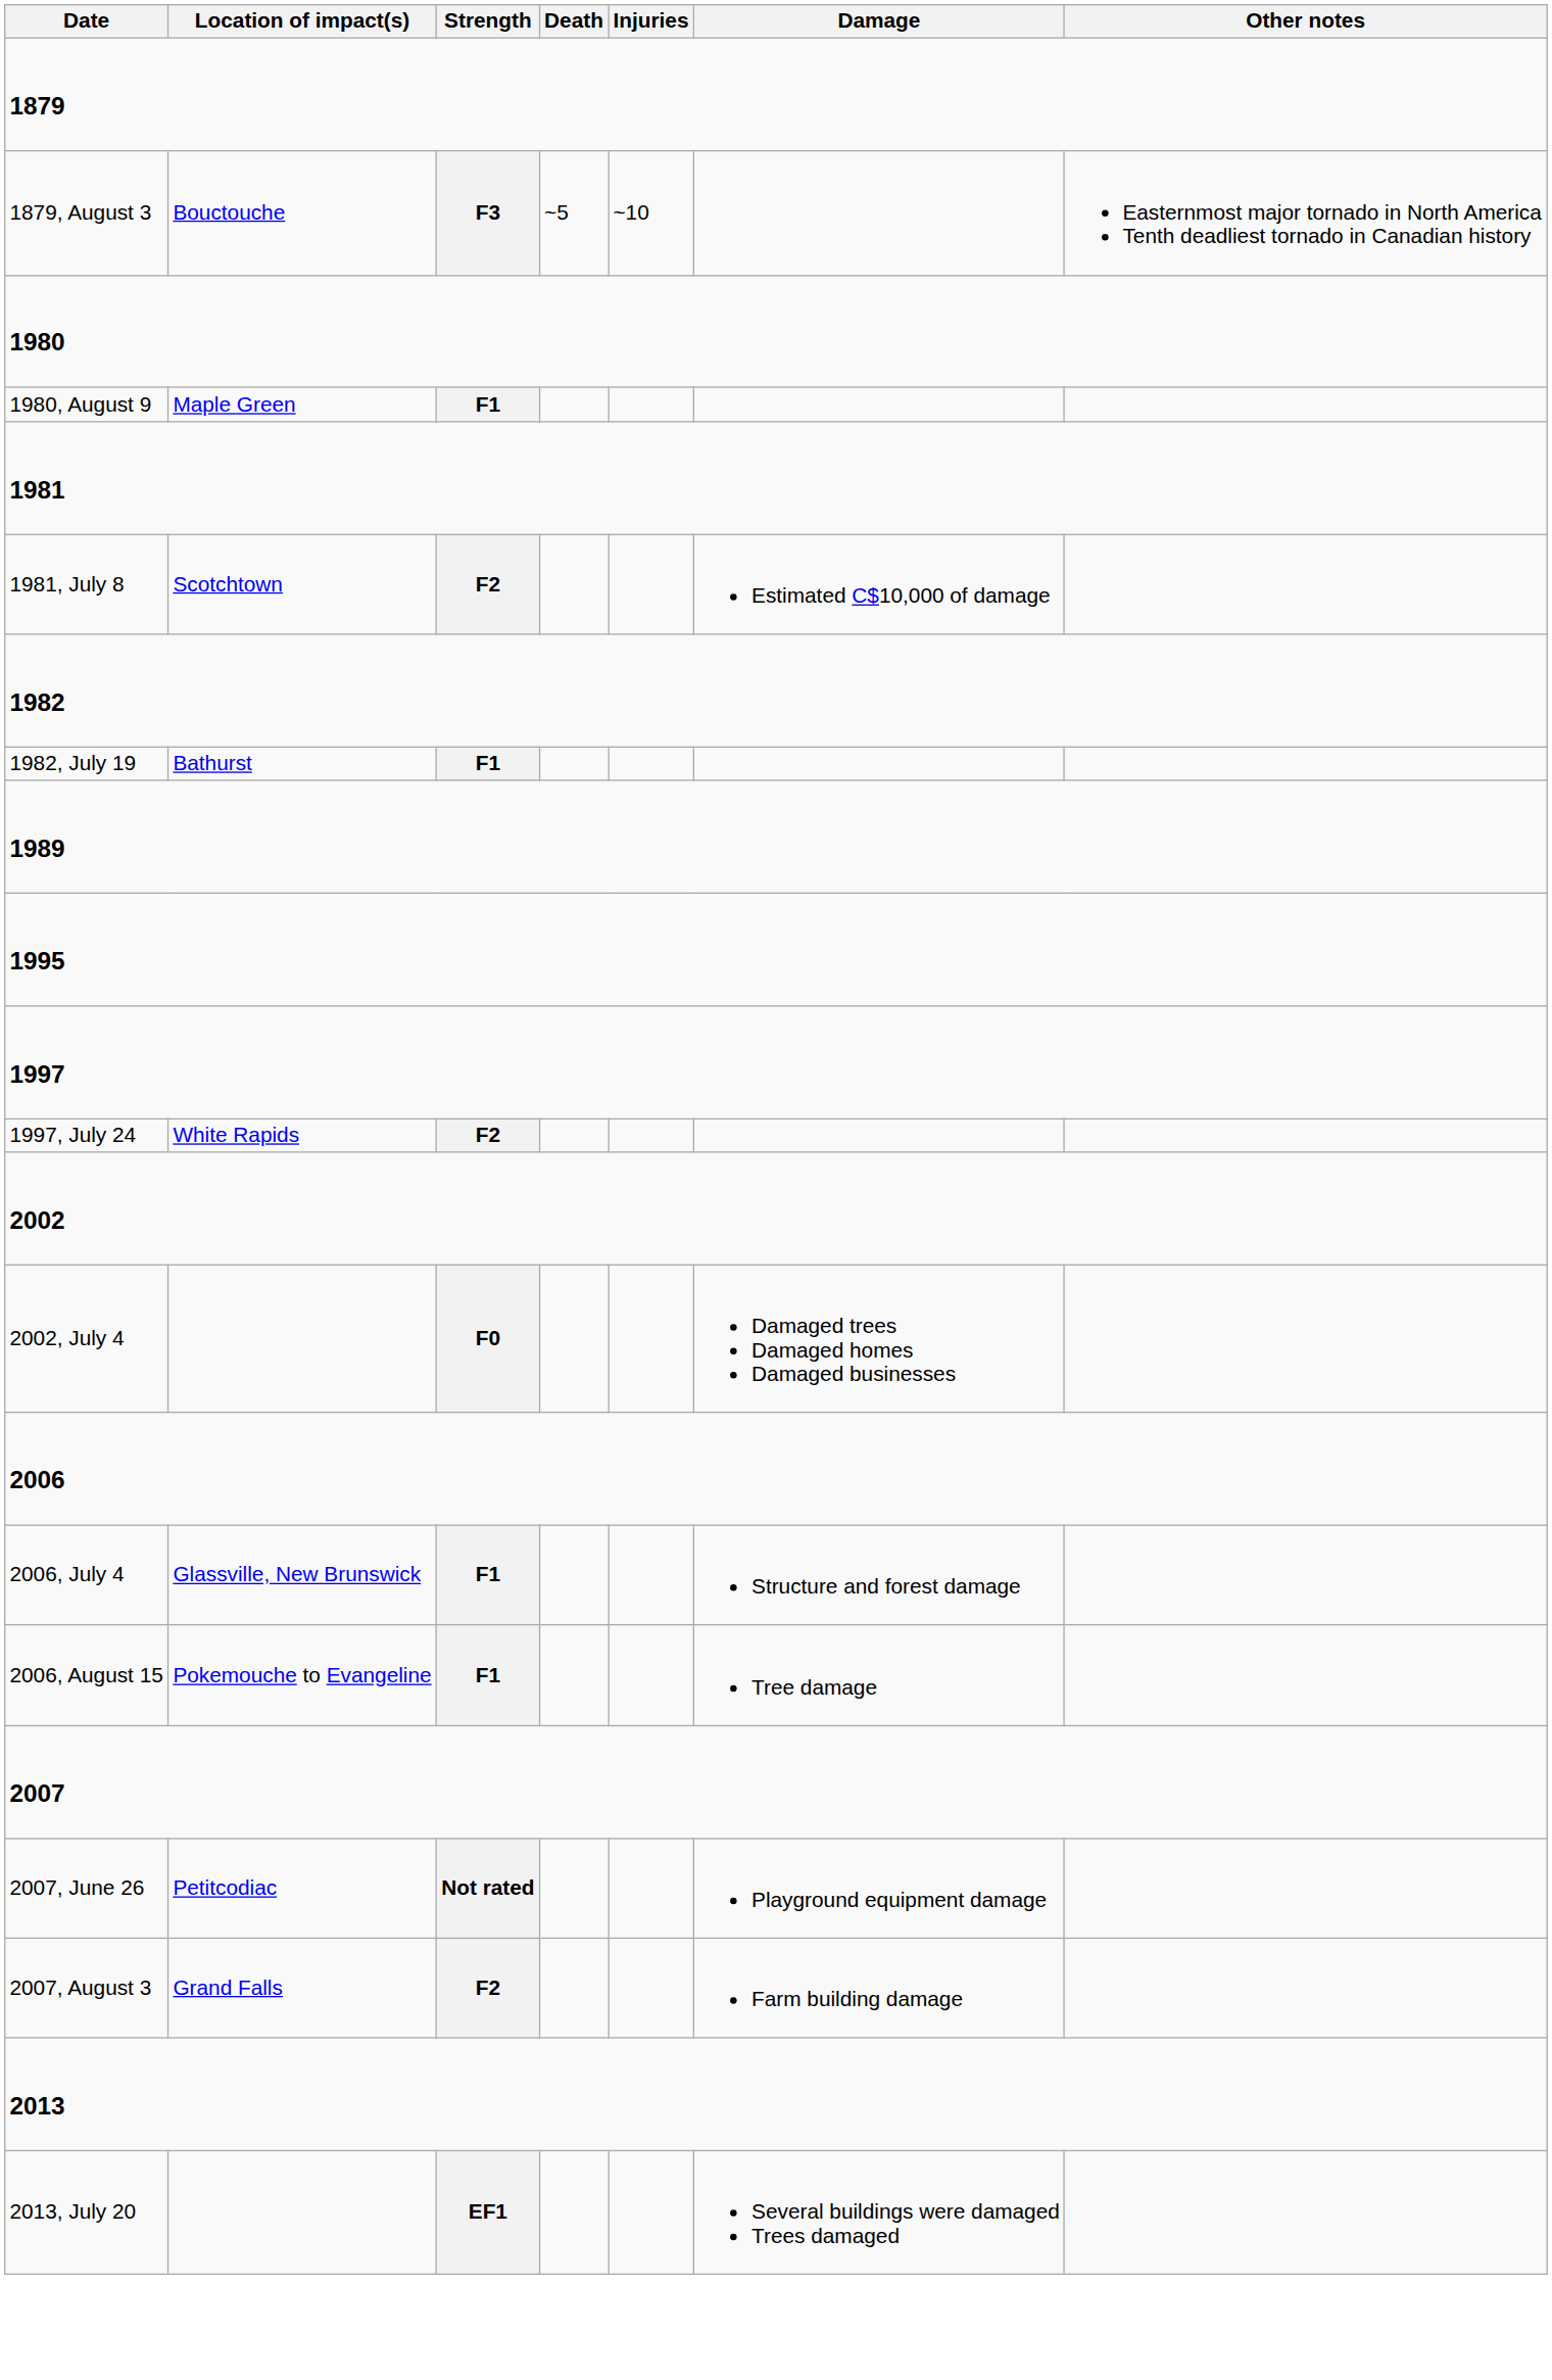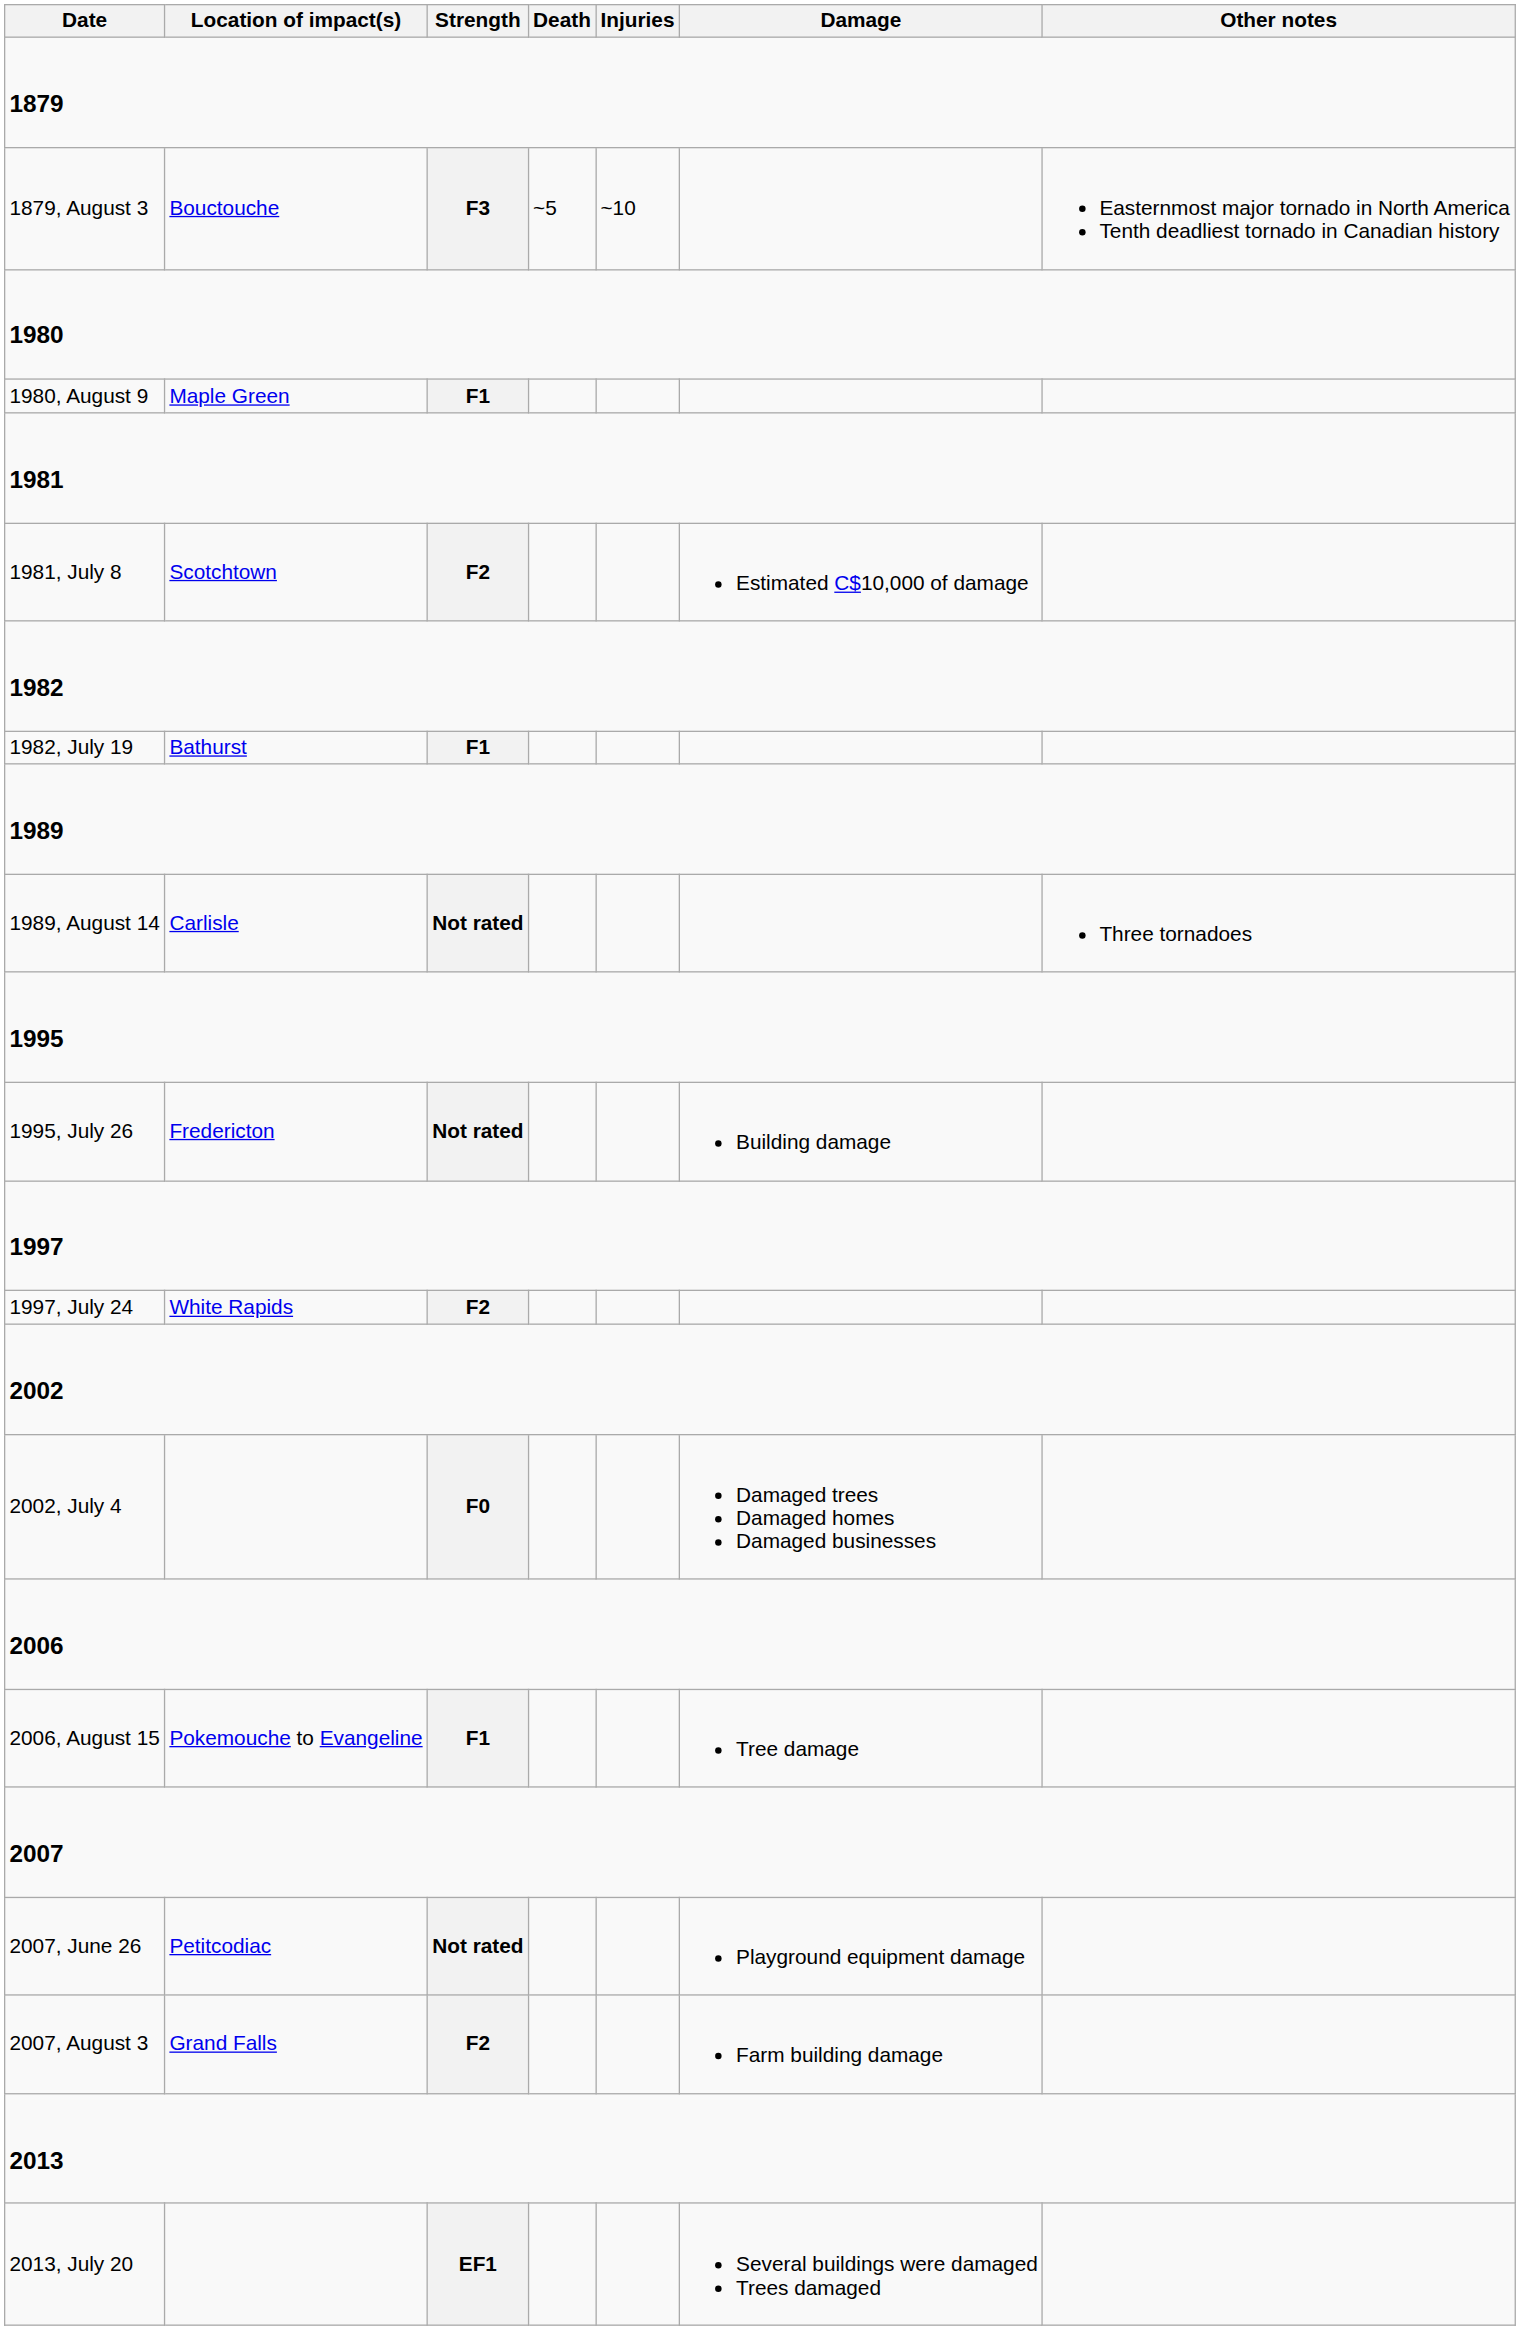+ row: 1989, August 14 | Carlisle | Not rated | Three tornadoes
+ row: 1995, July 26 | Fredericton | Not rated | Building damage
- row: 2006, July 4 | Glassville, New Brunswick | F1 | Structure and forest damage
